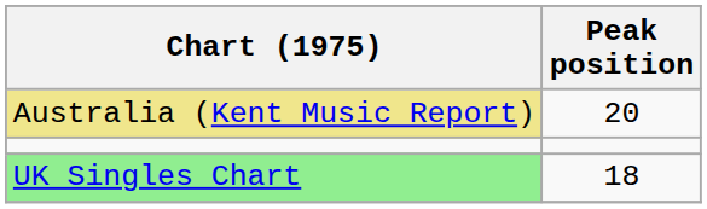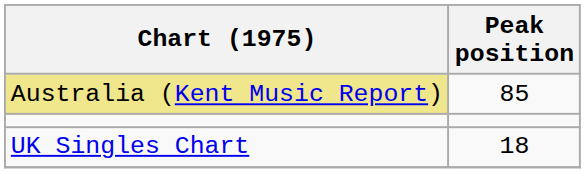row 2 | Peak position: 20 -> 85
row 4 | Chart (1975): lightgreen background -> no background
